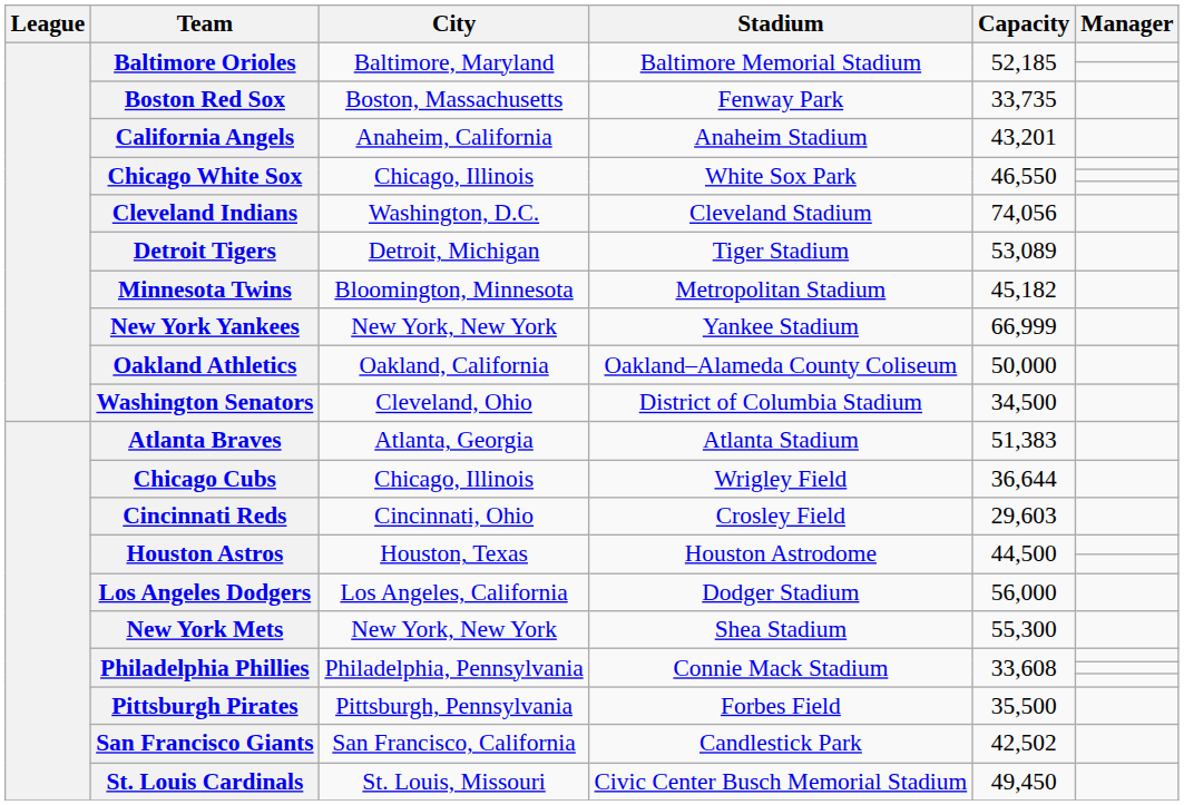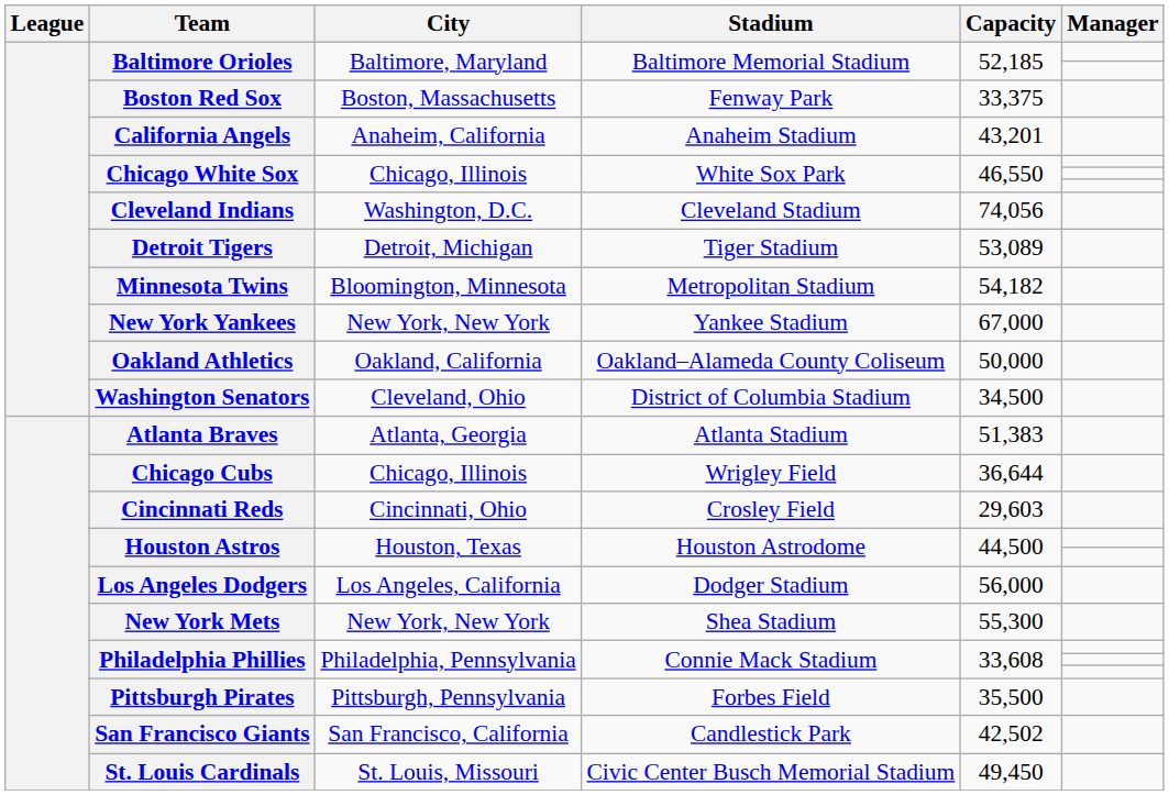Boston Red Sox | Capacity: 33,735 -> 33,375
Minnesota Twins | Capacity: 45,182 -> 54,182
New York Yankees | Capacity: 66,999 -> 67,000
